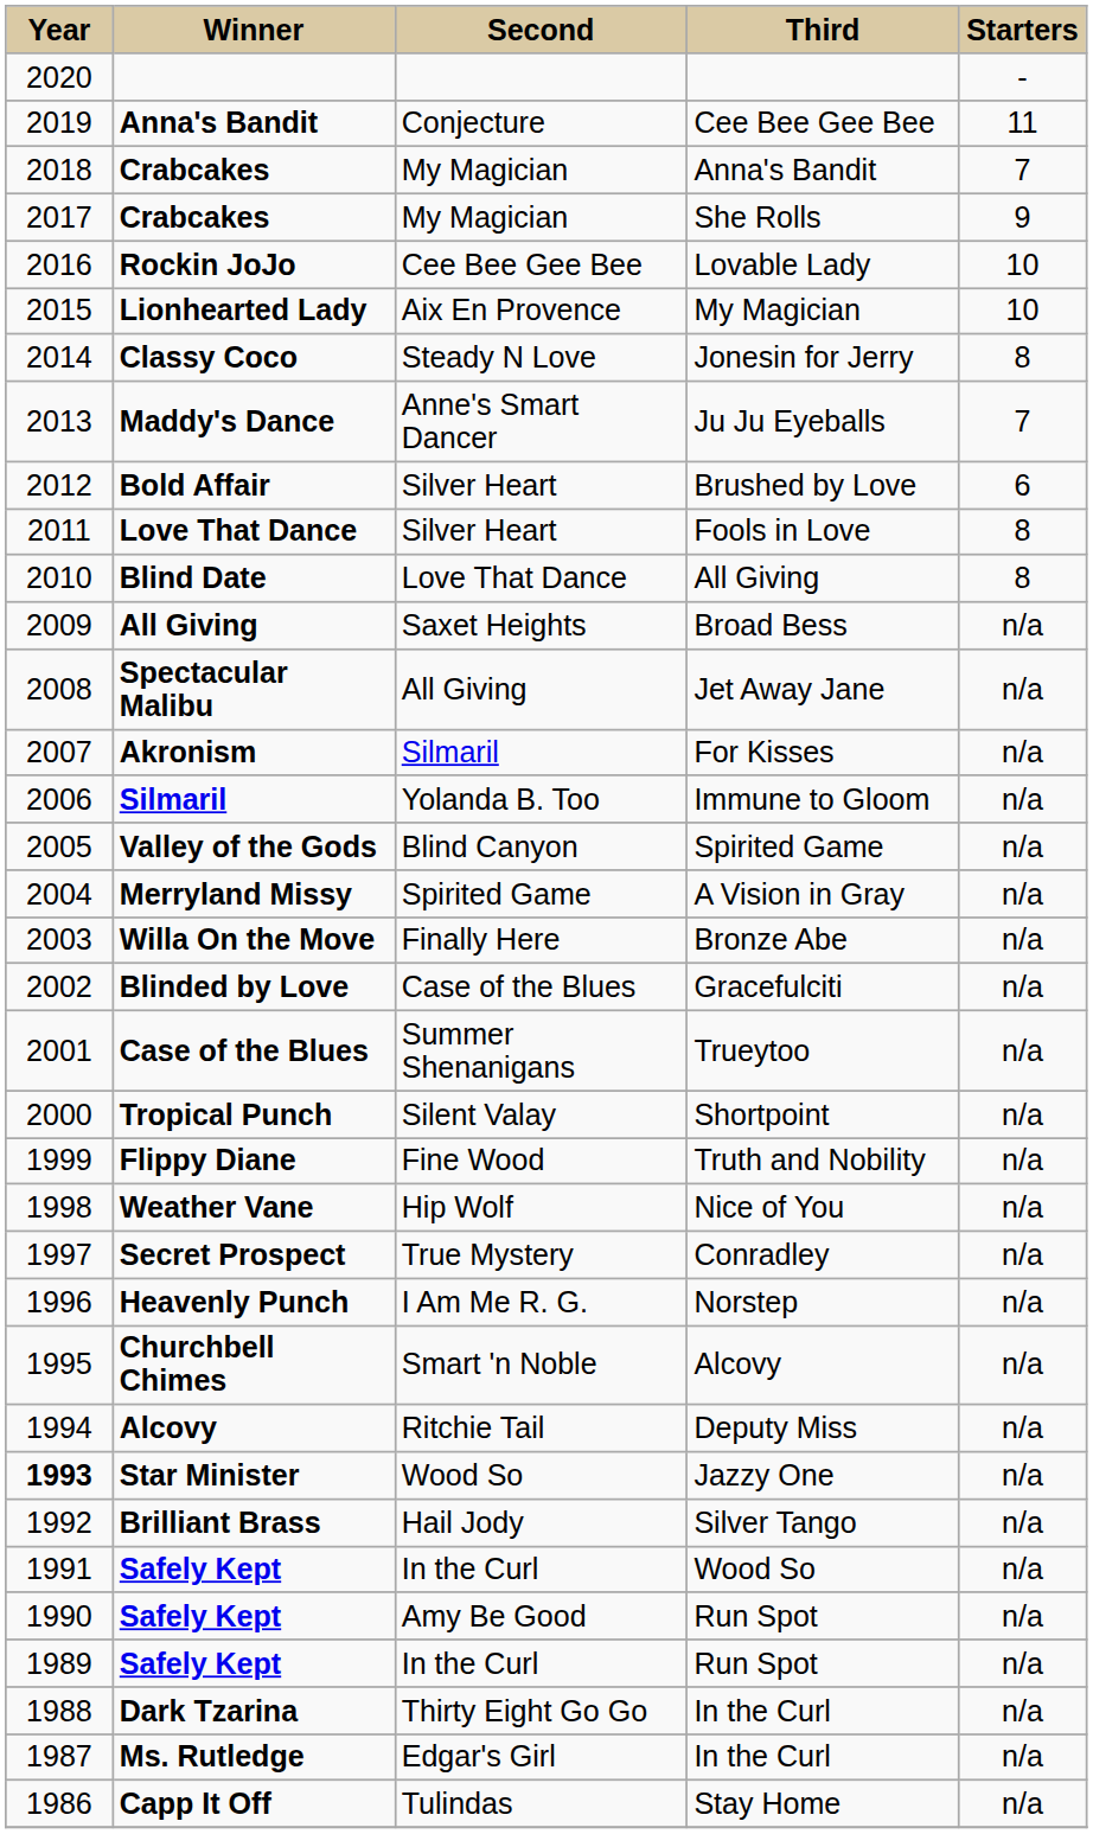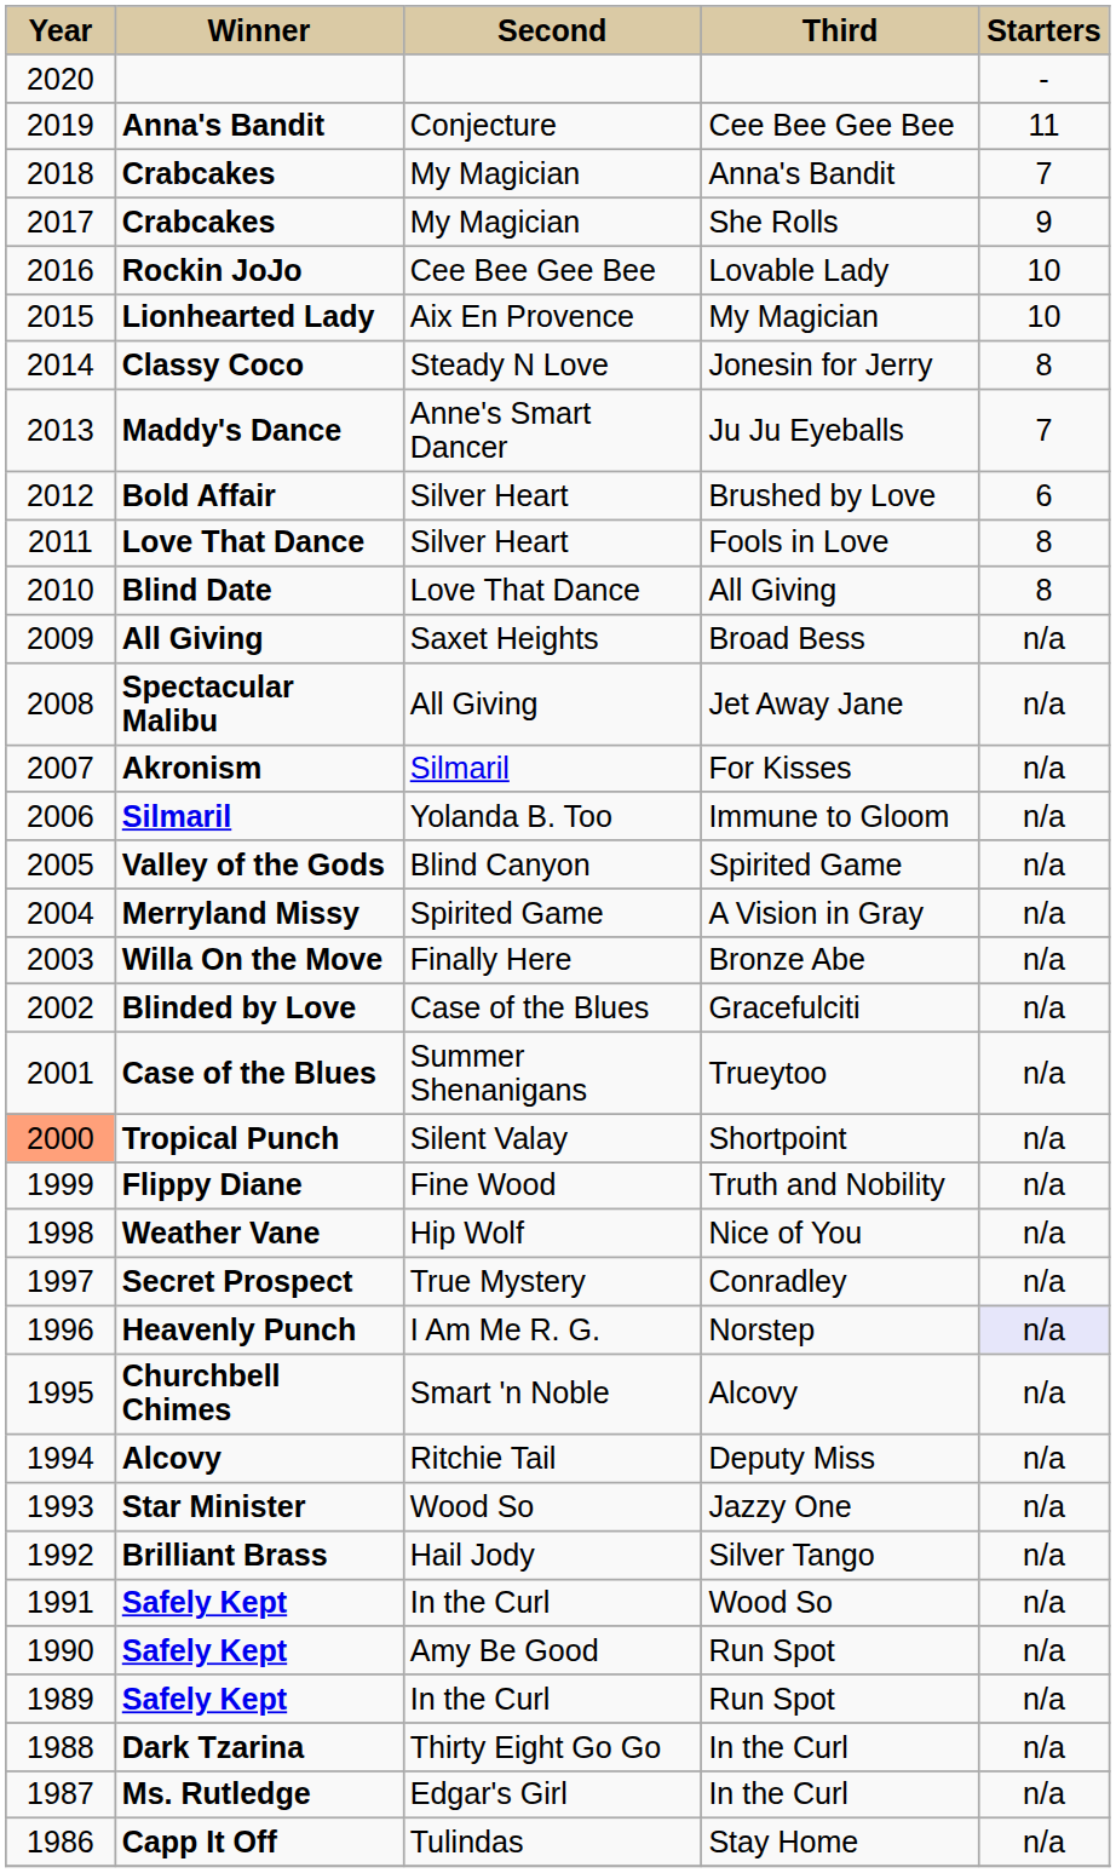Shortpoint | column 1: no background -> lightsalmon background
Norstep | column 5: no background -> lavender background
Jazzy One | column 1: bold -> normal
